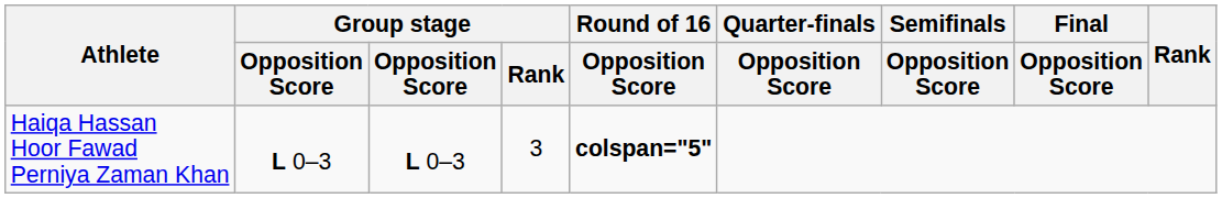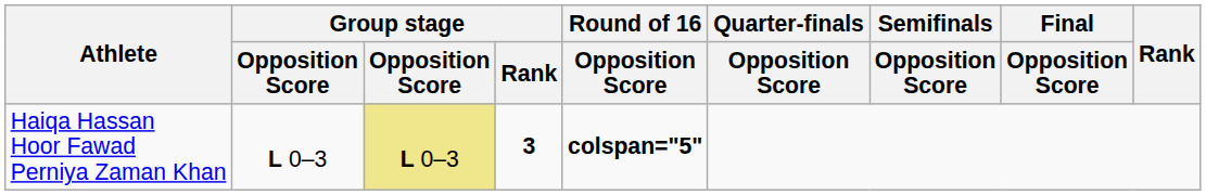Haiqa Hassan Hoor Fawad Perniya Zaman Khan | column 3: no background -> khaki background
Haiqa Hassan Hoor Fawad Perniya Zaman Khan | Group stage / Rank: normal -> bold
